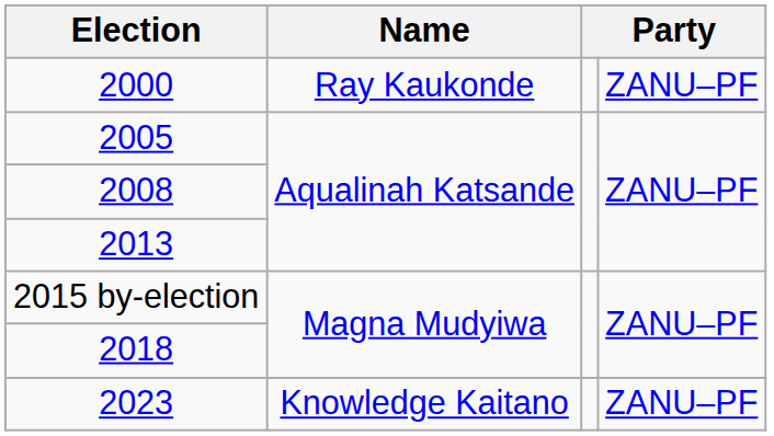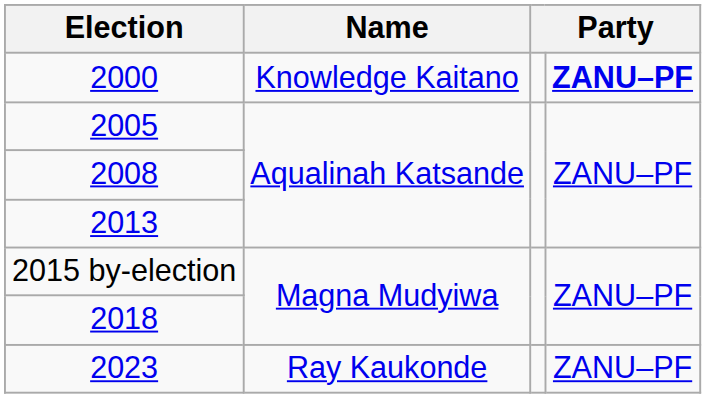2000 | Name: Ray Kaukonde -> Knowledge Kaitano
2000 | column 4: normal -> bold
2023 | Name: Knowledge Kaitano -> Ray Kaukonde
